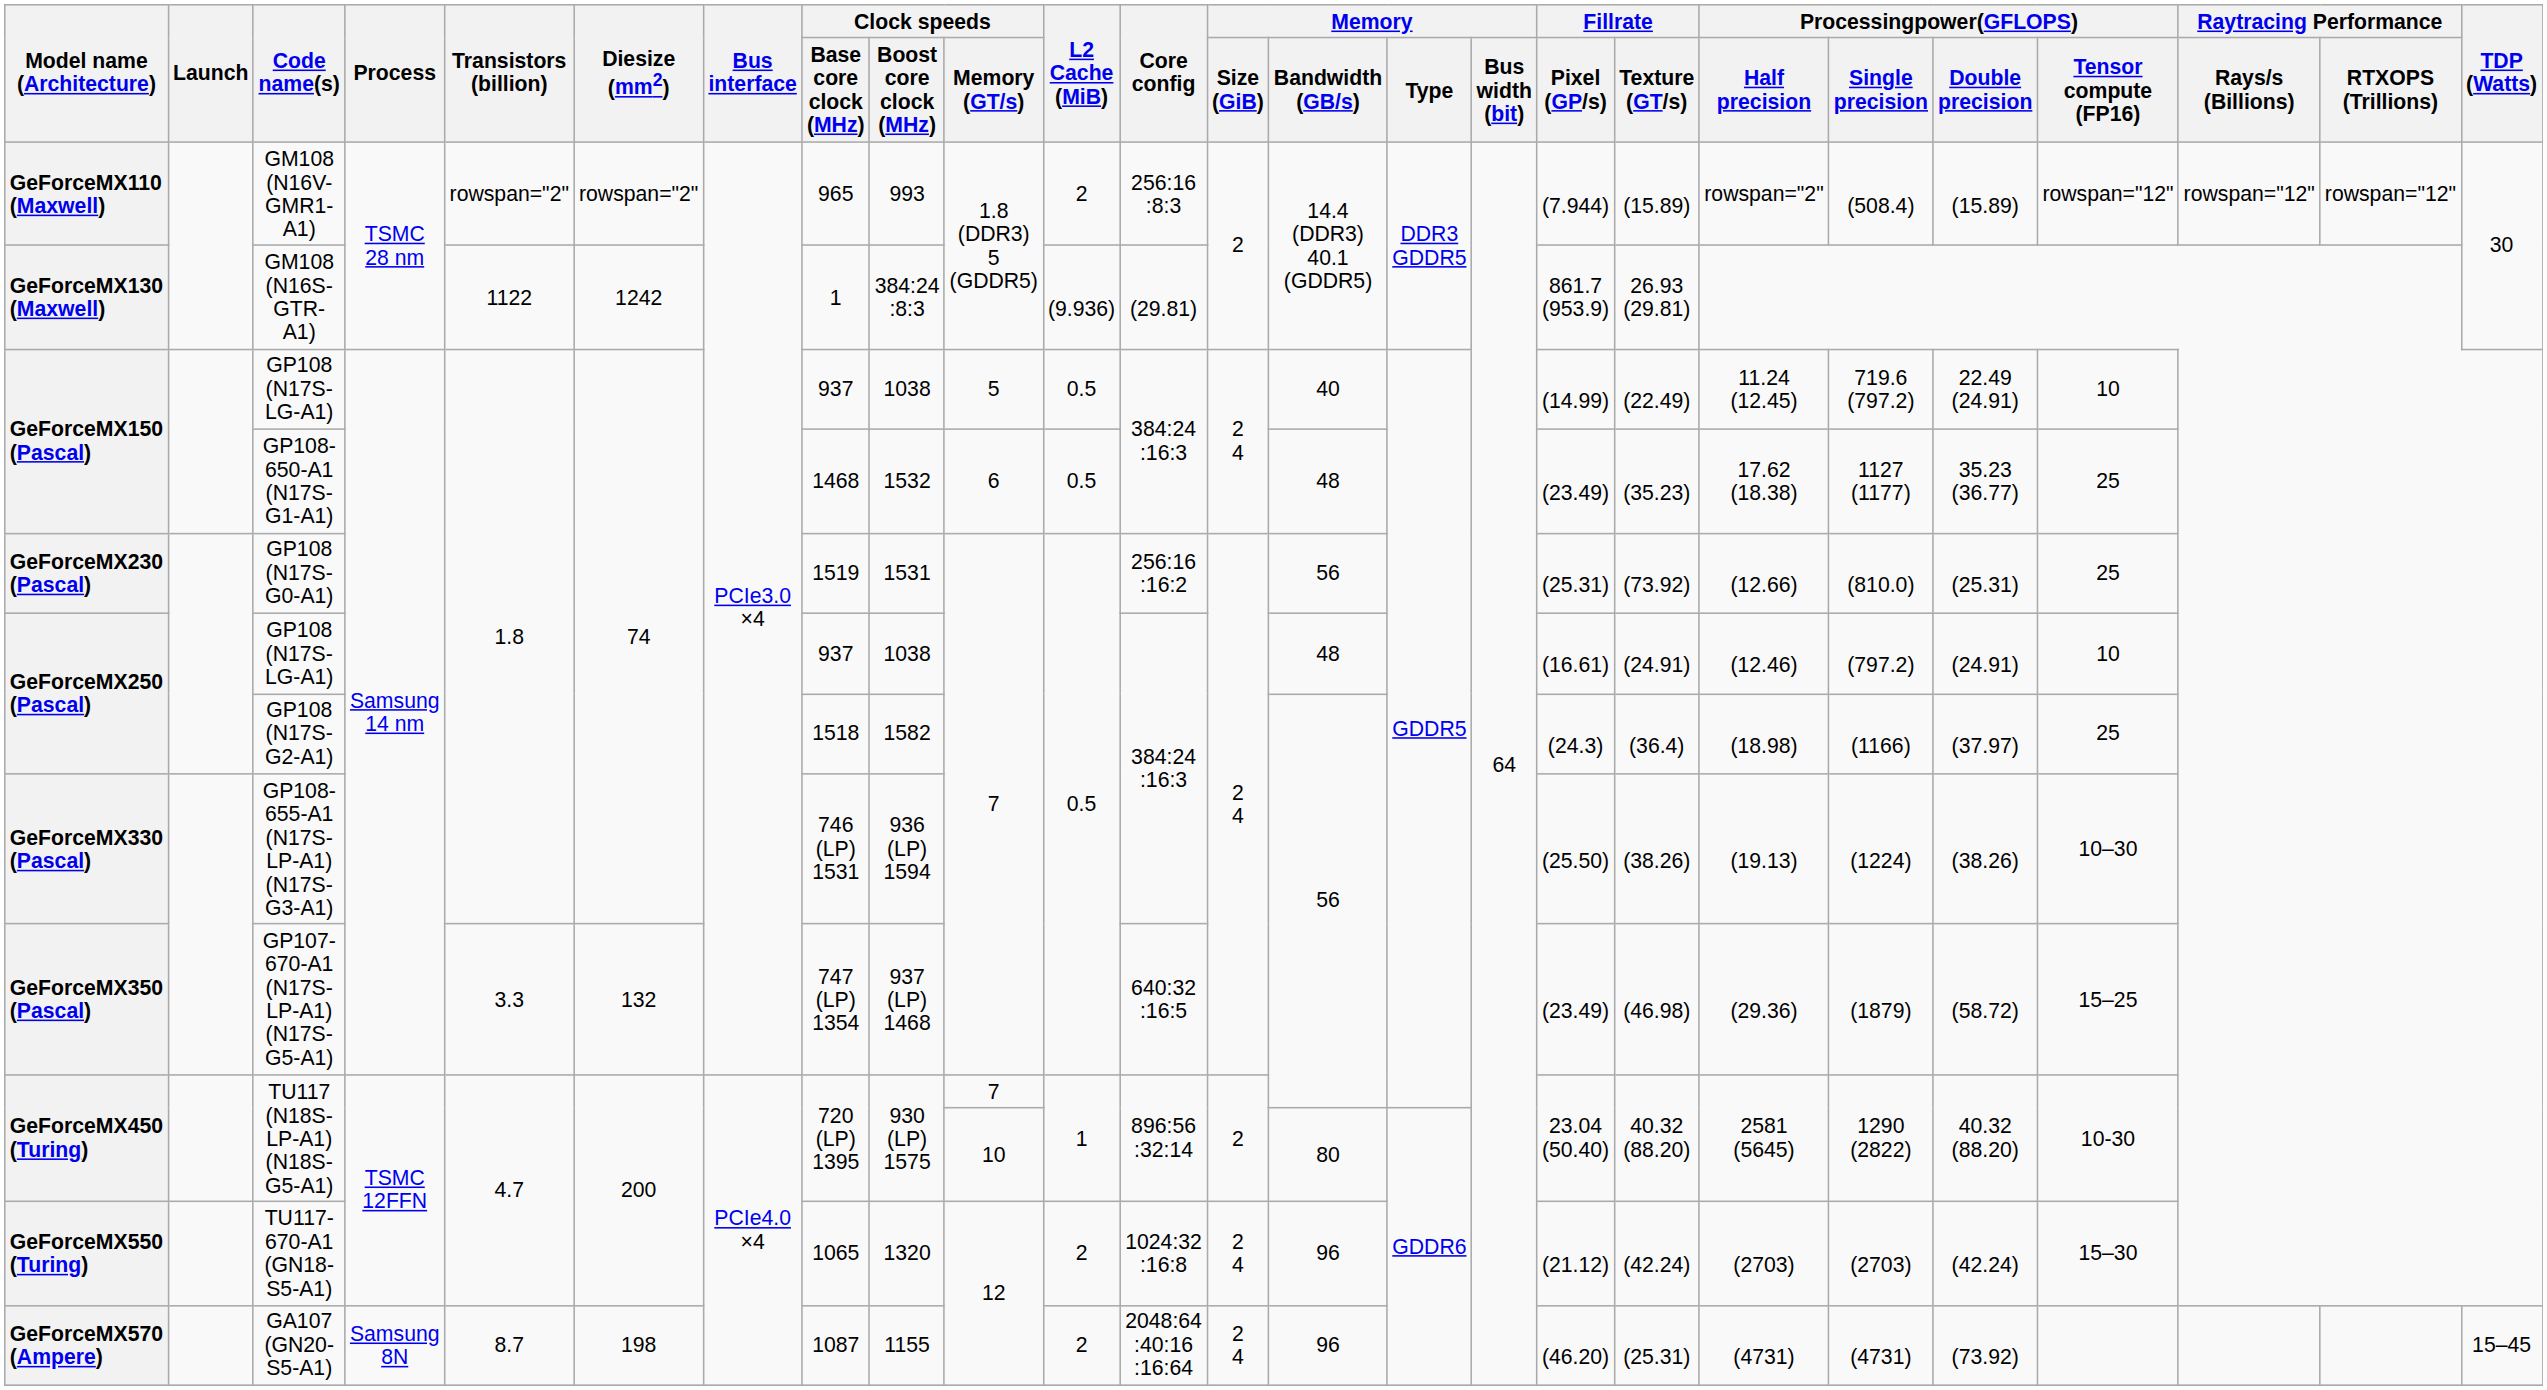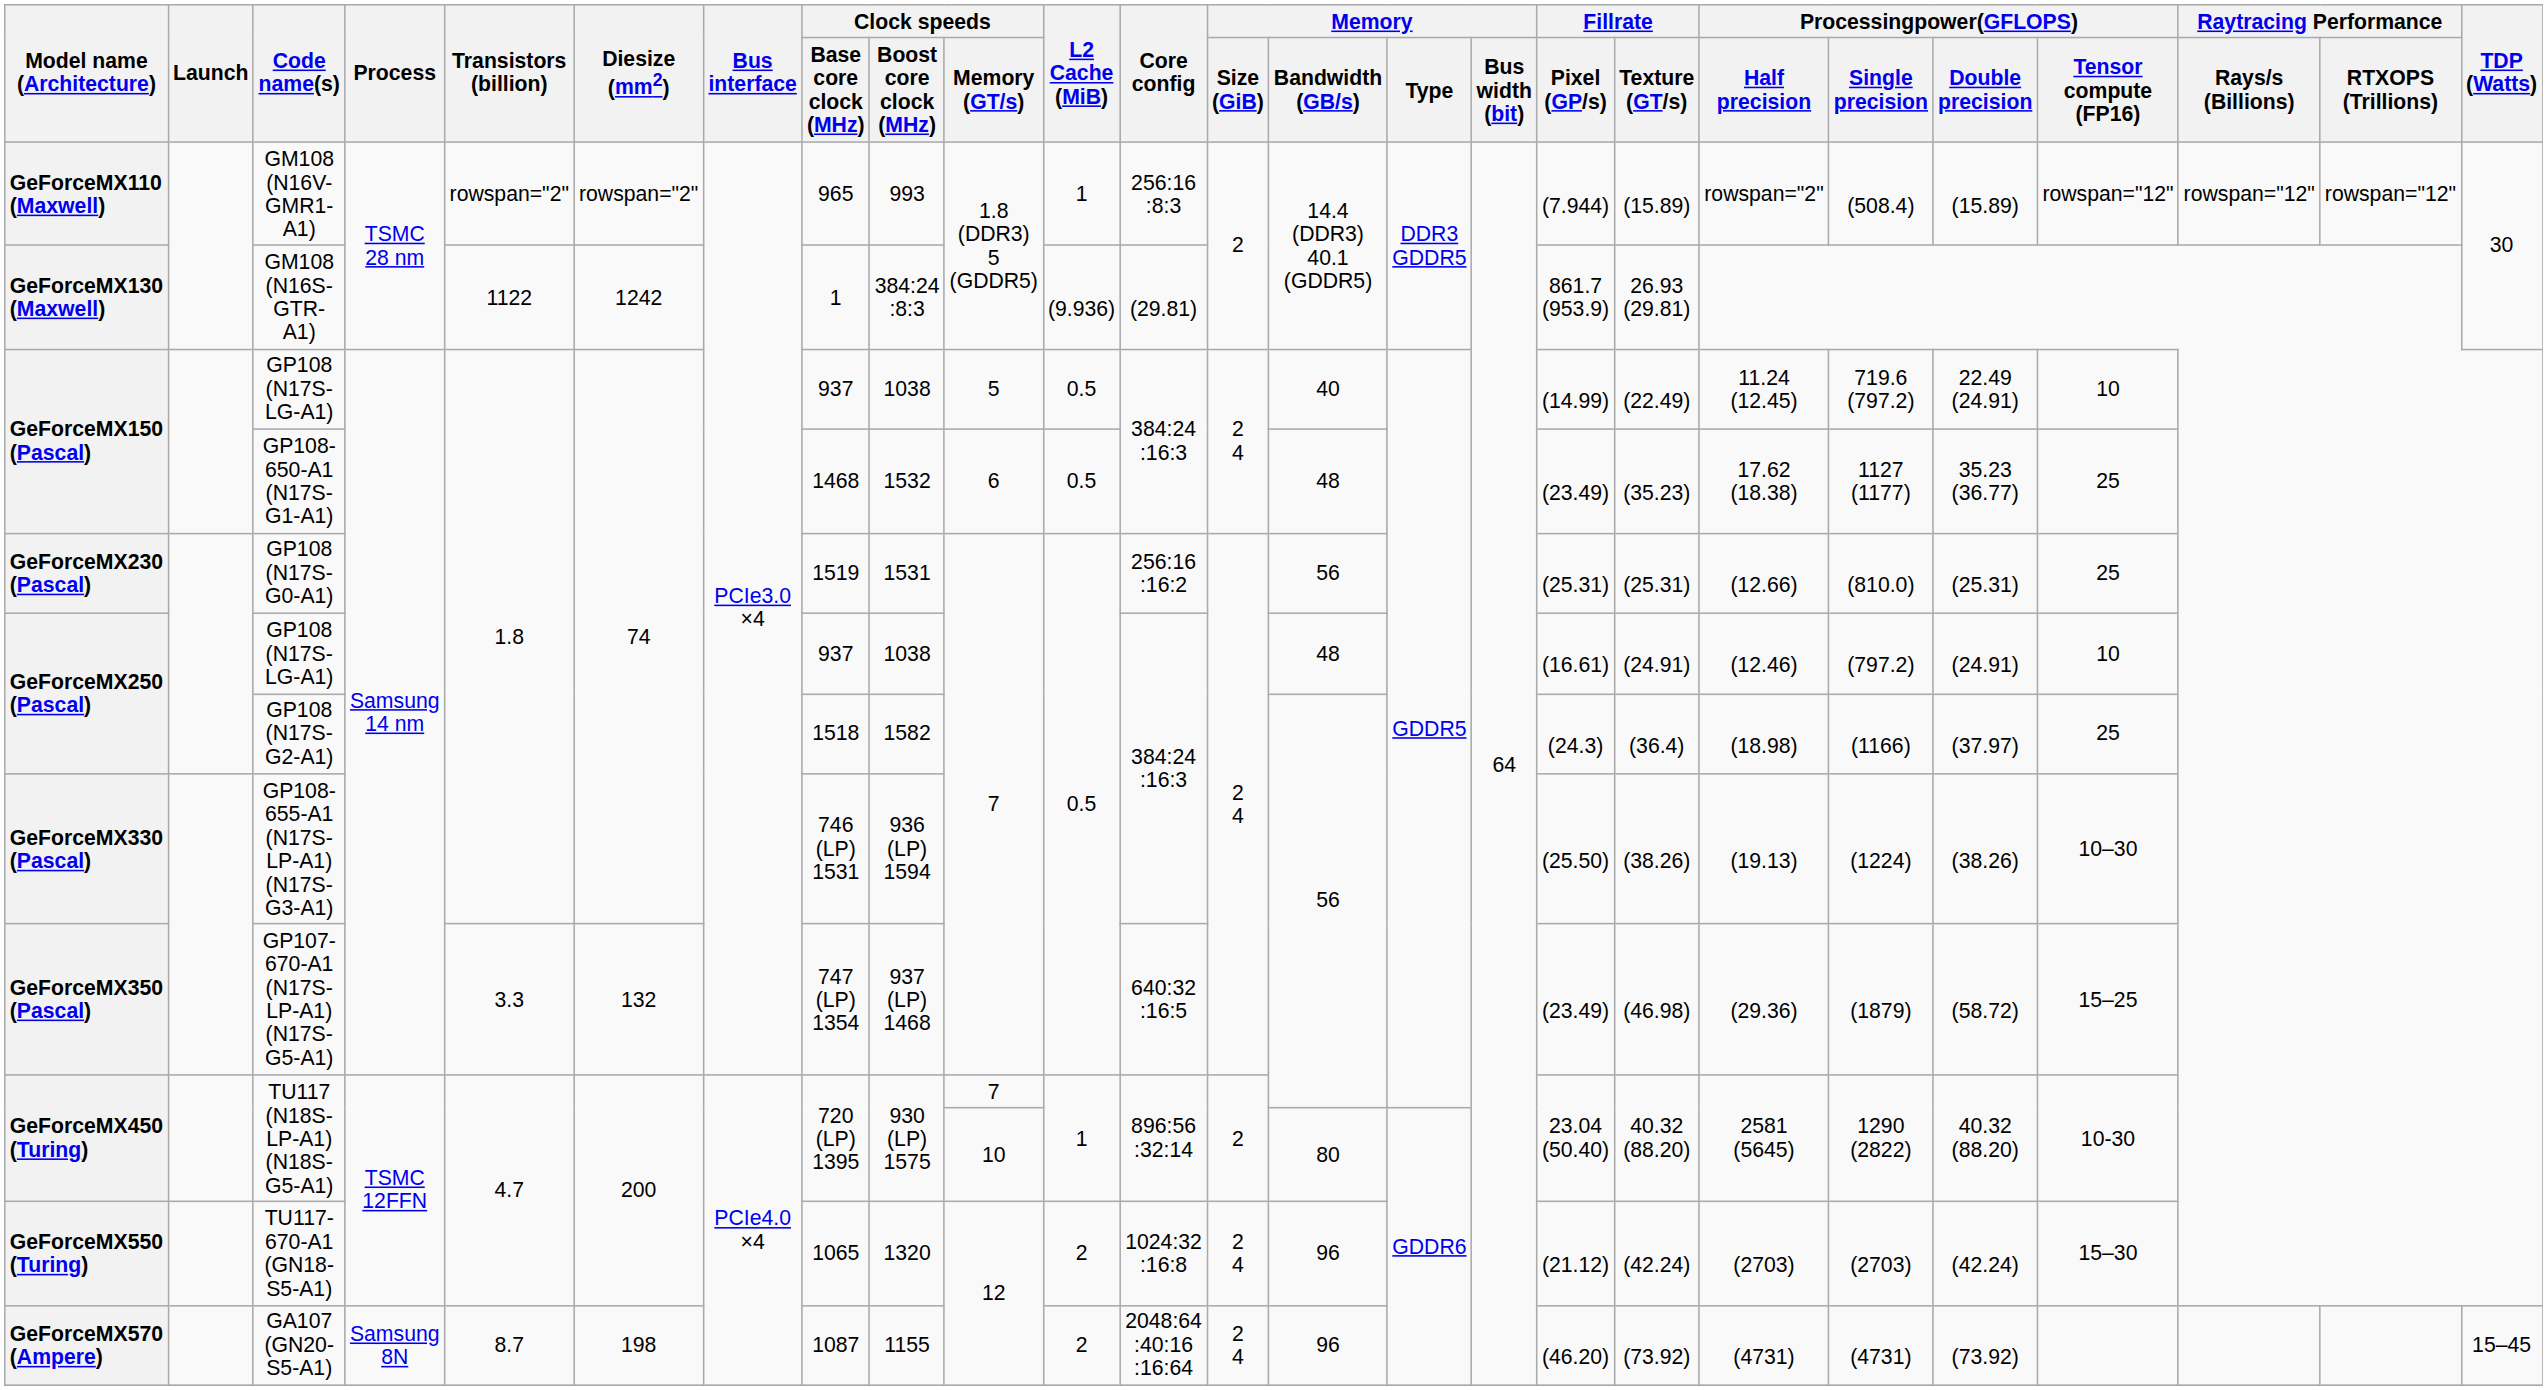GM108 (N16V-GMR1-A1) | L2 Cache (MiB): 2 -> 1
GP108 (N17S-G0-A1) | Fillrate / Texture (GT/s): (73.92) -> (25.31)
GA107 (GN20-S5-A1) | Fillrate / Texture (GT/s): (25.31) -> (73.92)
